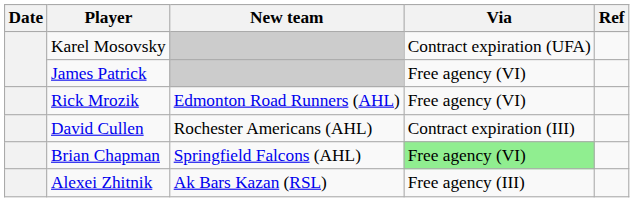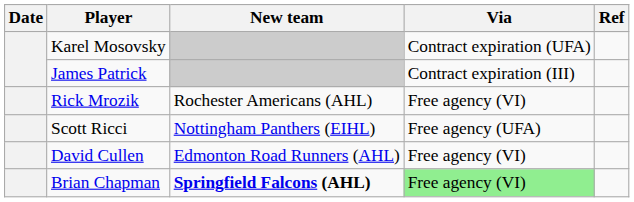James Patrick | Via: Free agency (VI) -> Contract expiration (III)
Rick Mrozik | New team: Edmonton Road Runners (AHL) -> Rochester Americans (AHL)
+ row: Scott Ricci | Nottingham Panthers (EIHL) | Free agency (UFA)
David Cullen | New team: Rochester Americans (AHL) -> Edmonton Road Runners (AHL)
David Cullen | Via: Contract expiration (III) -> Free agency (VI)
Brian Chapman | New team: normal -> bold
- row: Alexei Zhitnik | Ak Bars Kazan (RSL) | Free agency (III)
